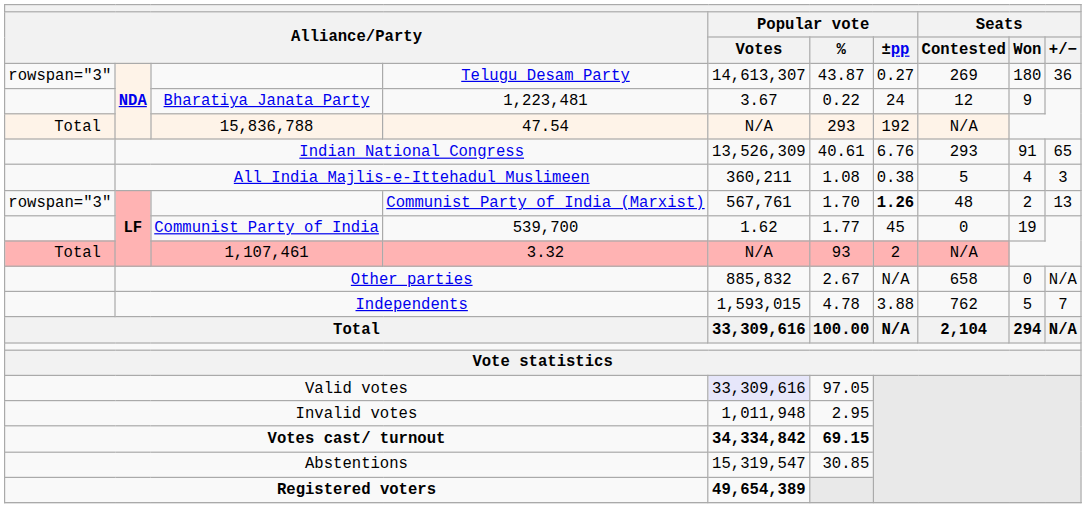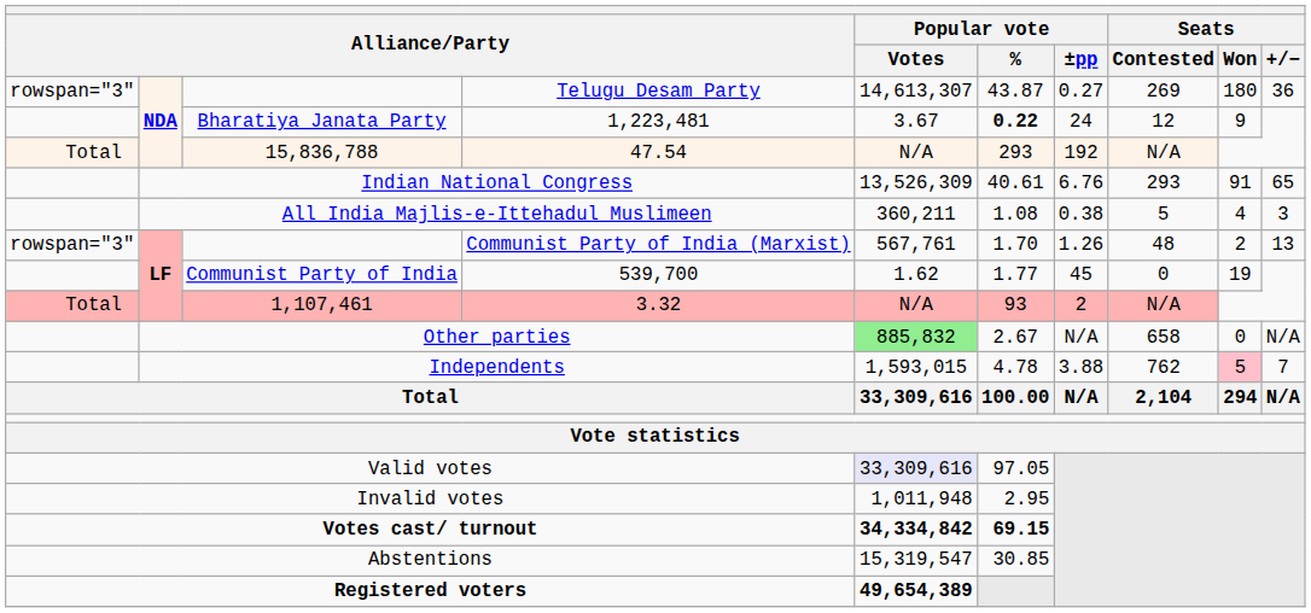1,223,481 | Popular vote / %: normal -> bold
Communist Party of India (Marxist) | Popular vote / ±pp: bold -> normal
Other parties | Popular vote / Votes: no background -> lightgreen background
Independents | Seats / Won: no background -> pink background
